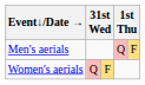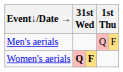Women's aerials | column 2: normal -> bold
Women's aerials | column 3: normal -> bold
